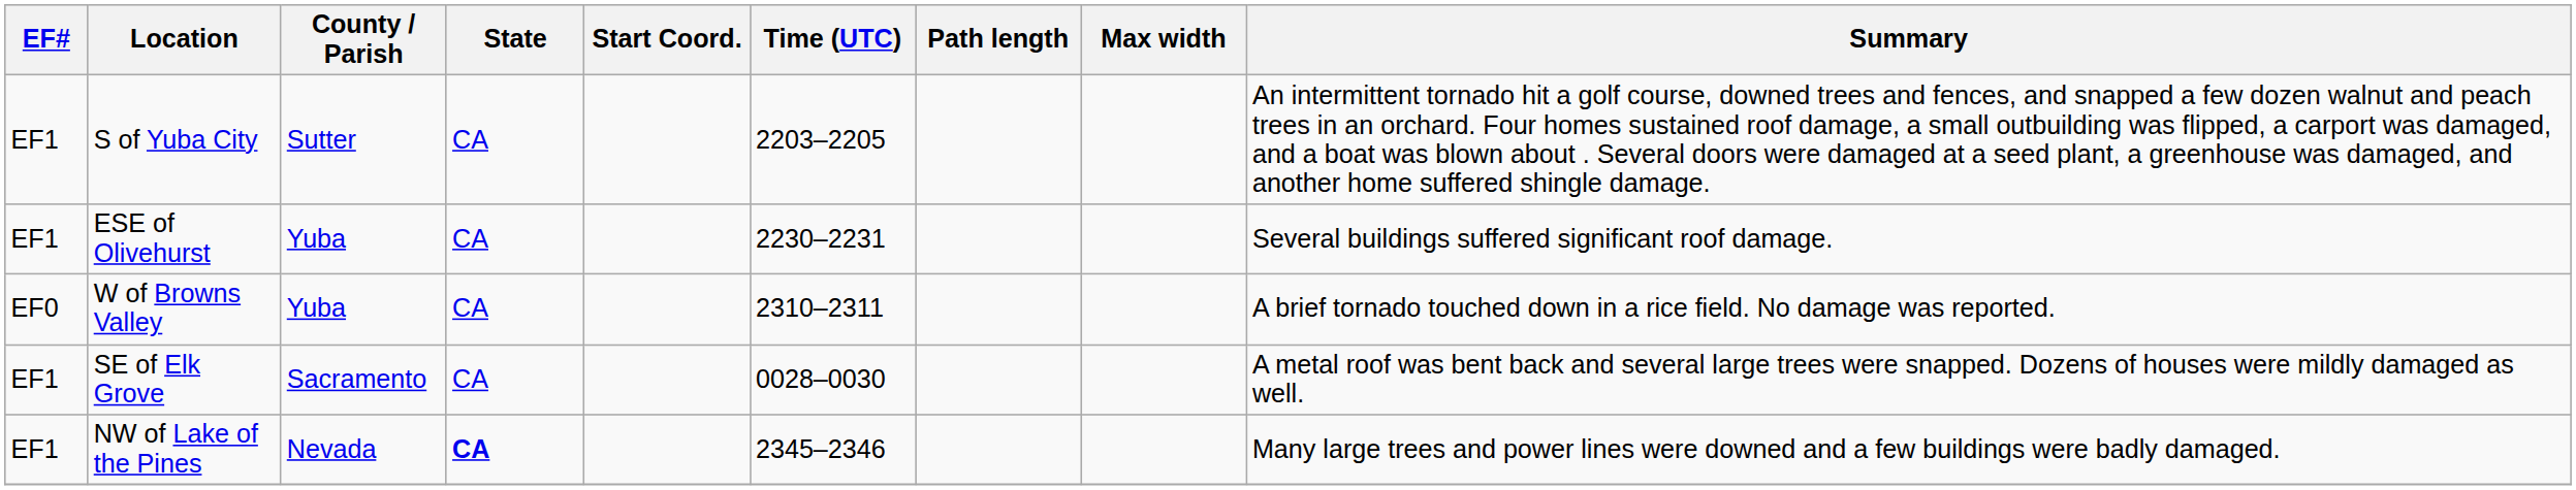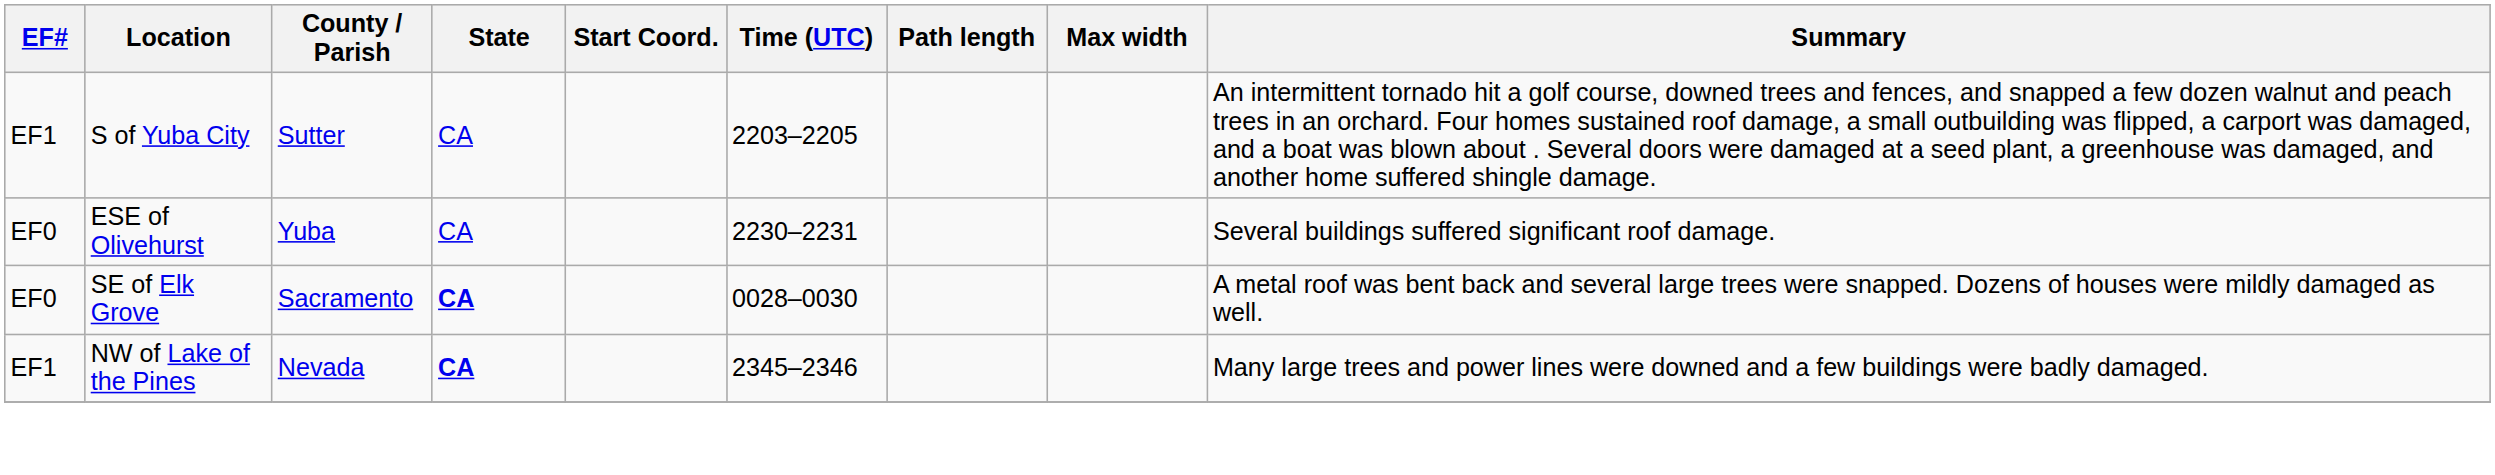ESE of Olivehurst | EF#: EF1 -> EF0
- row: EF0 | W of Browns Valley | Yuba | CA | 2310–2311 | A brief tornado touched down in a rice field. No damage was reported.
SE of Elk Grove | EF#: EF1 -> EF0
SE of Elk Grove | State: normal -> bold
